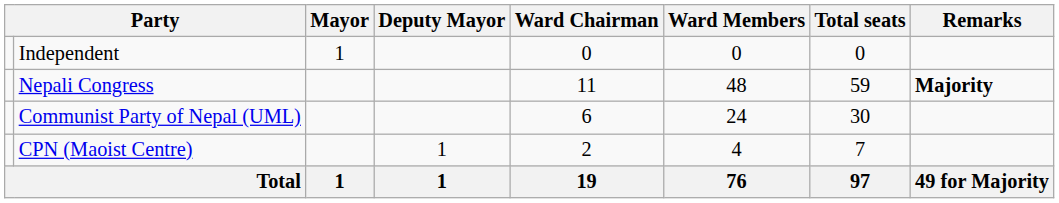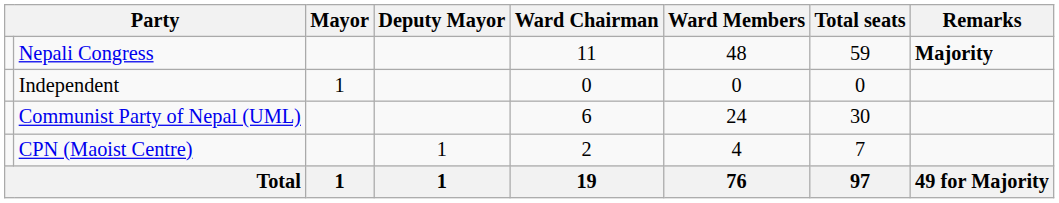rows swapped: Independent <-> Nepali Congress
